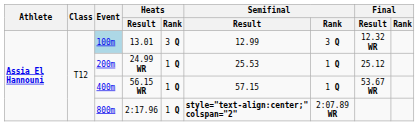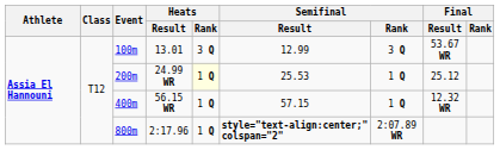13.01 | Event: lightblue background -> no background
13.01 | Final / Result: 12.32 WR -> 53.67 WR
24.99 WR | Heats / Rank: no background -> lightyellow background
56.15 WR | Final / Result: 53.67 WR -> 12.32 WR
